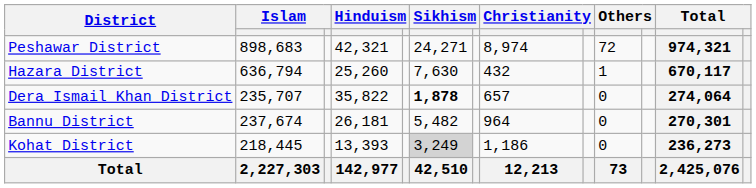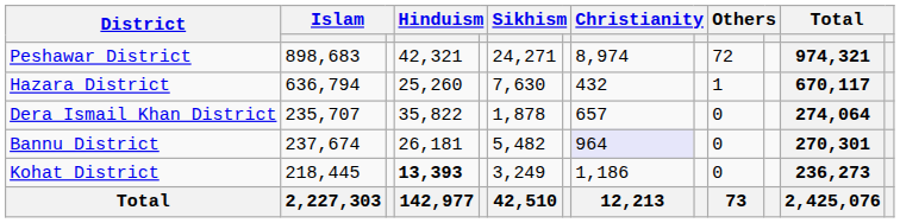Dera Ismail Khan District | column 6: bold -> normal
Bannu District | column 8: no background -> lavender background
Kohat District | column 4: normal -> bold
Kohat District | column 6: lightgrey background -> no background
